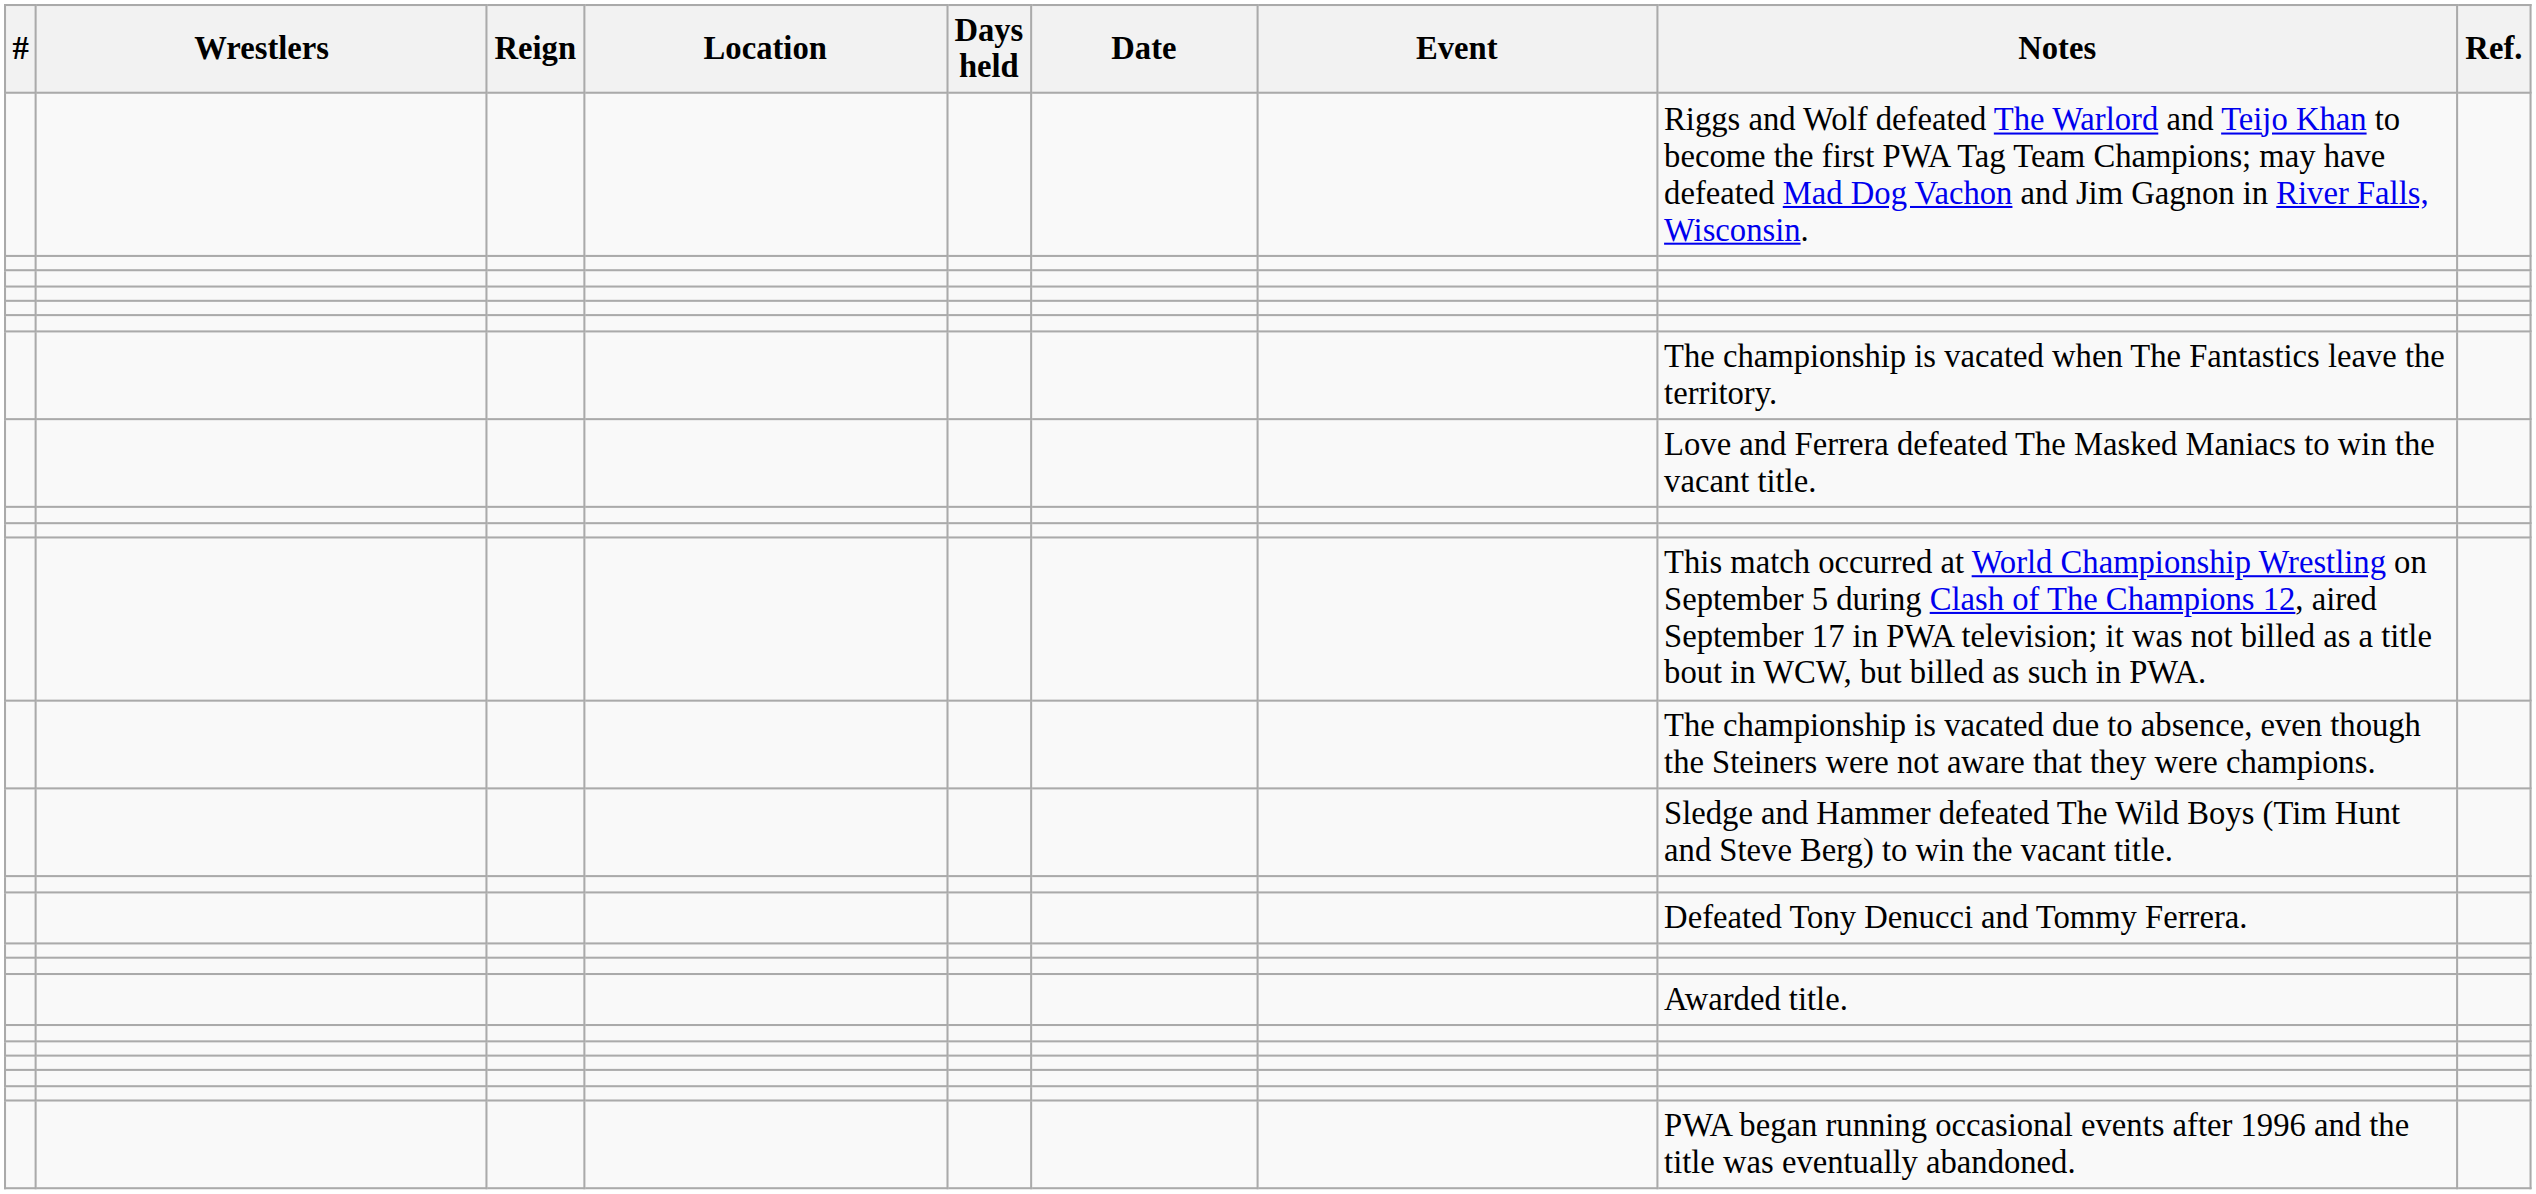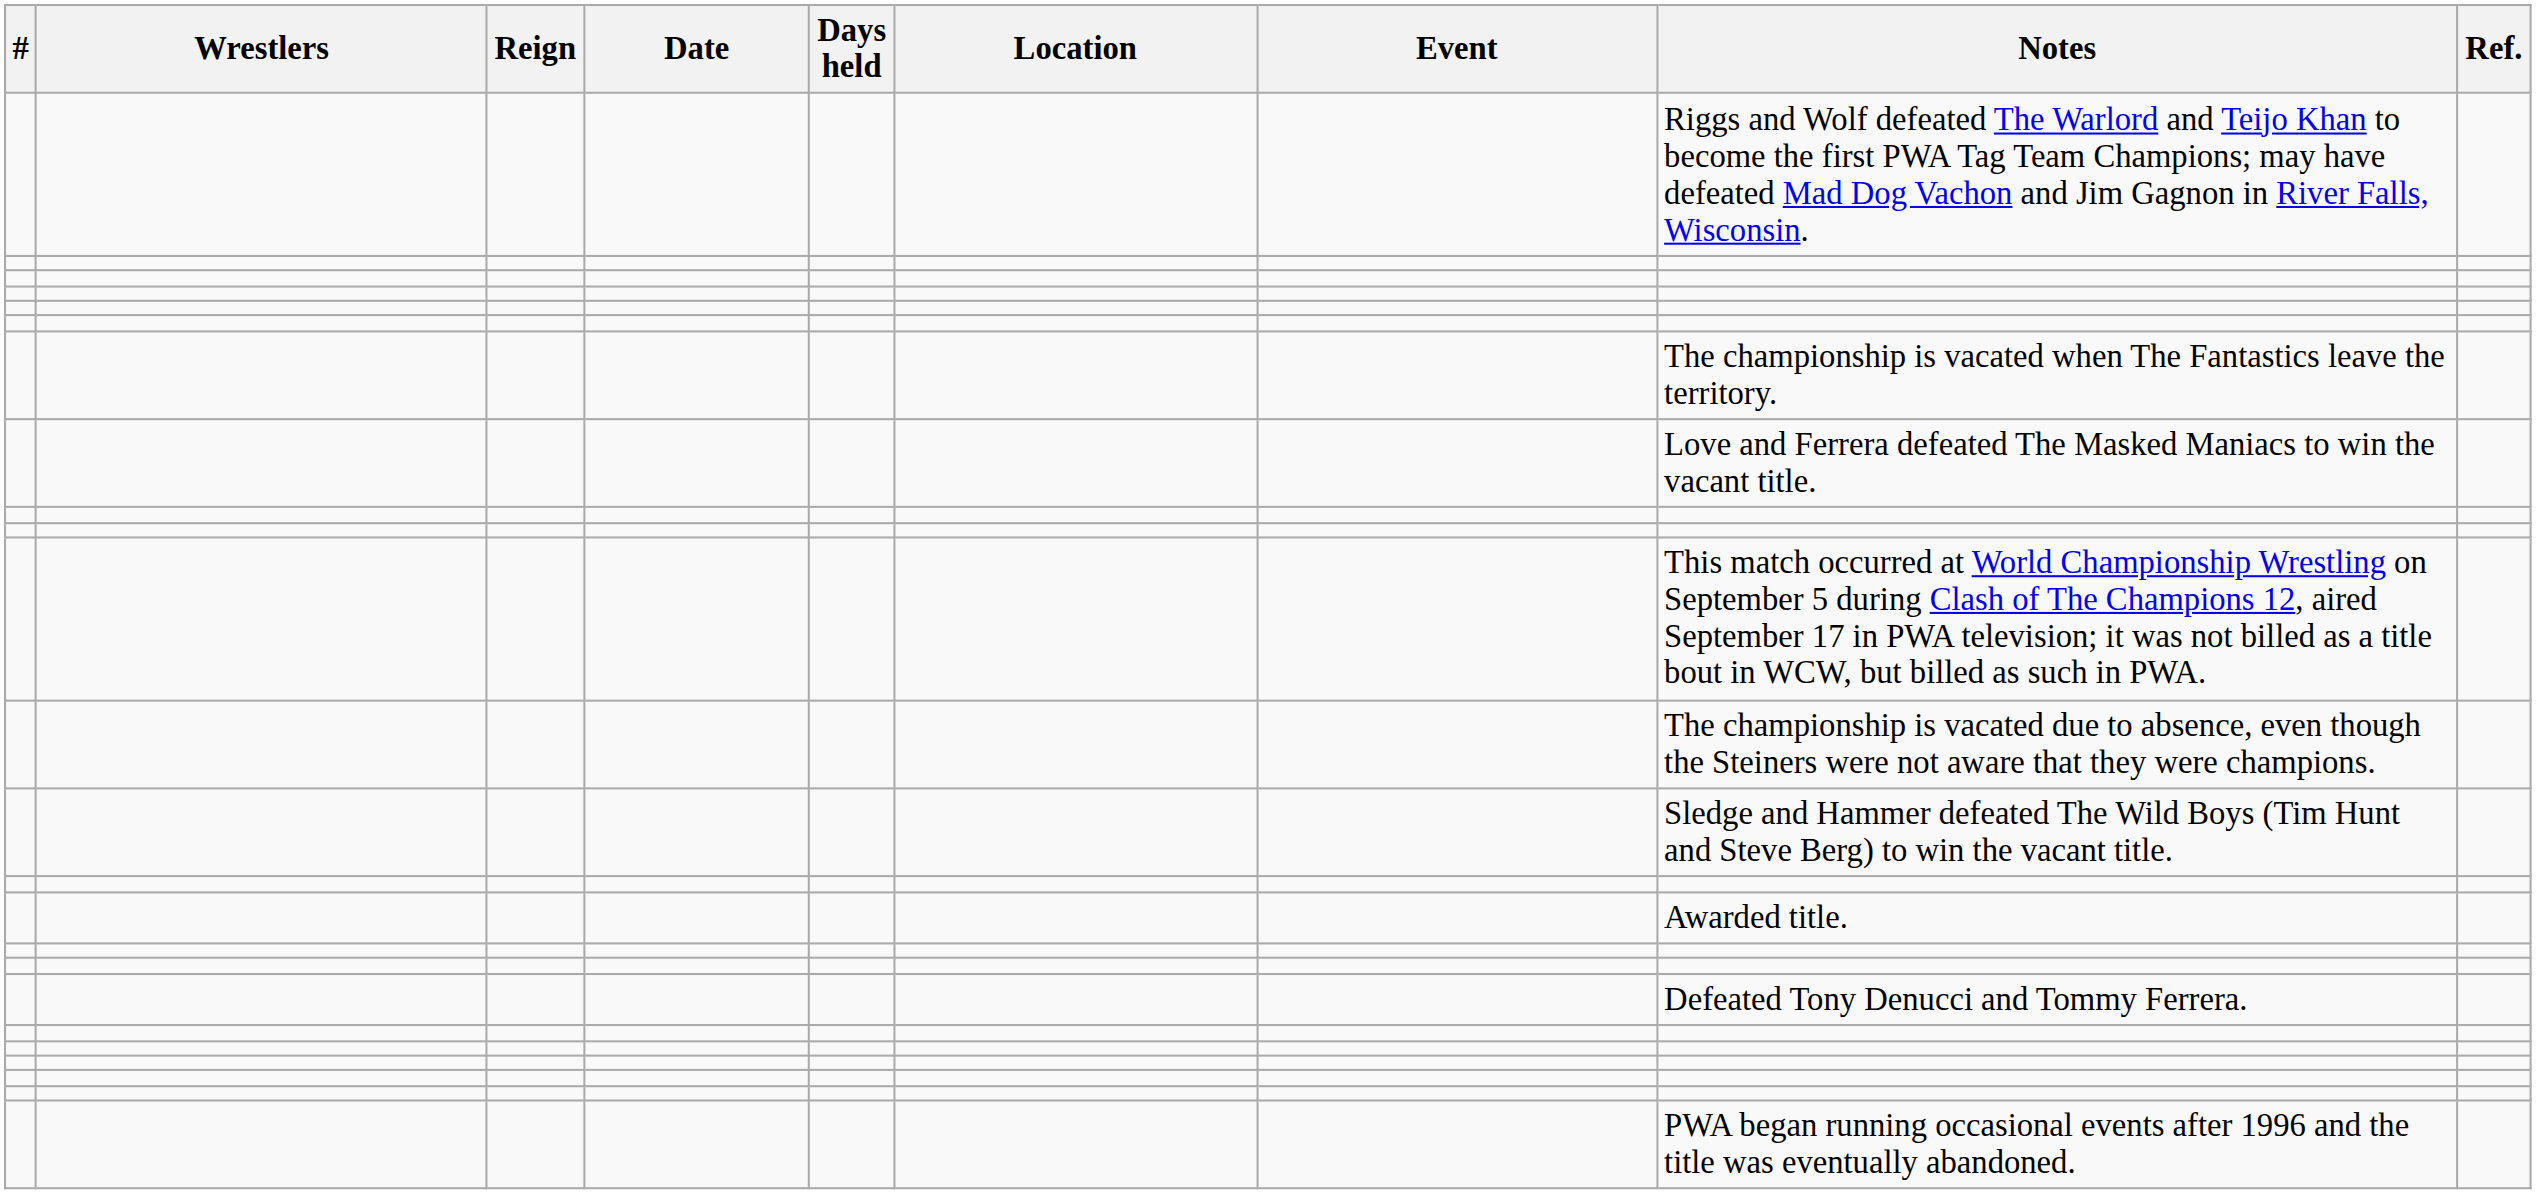columns swapped: Date <-> Location
row 16 | Notes: Defeated Tony Denucci and Tommy Ferrera. -> Awarded title.
row 19 | Notes: Awarded title. -> Defeated Tony Denucci and Tommy Ferrera.
